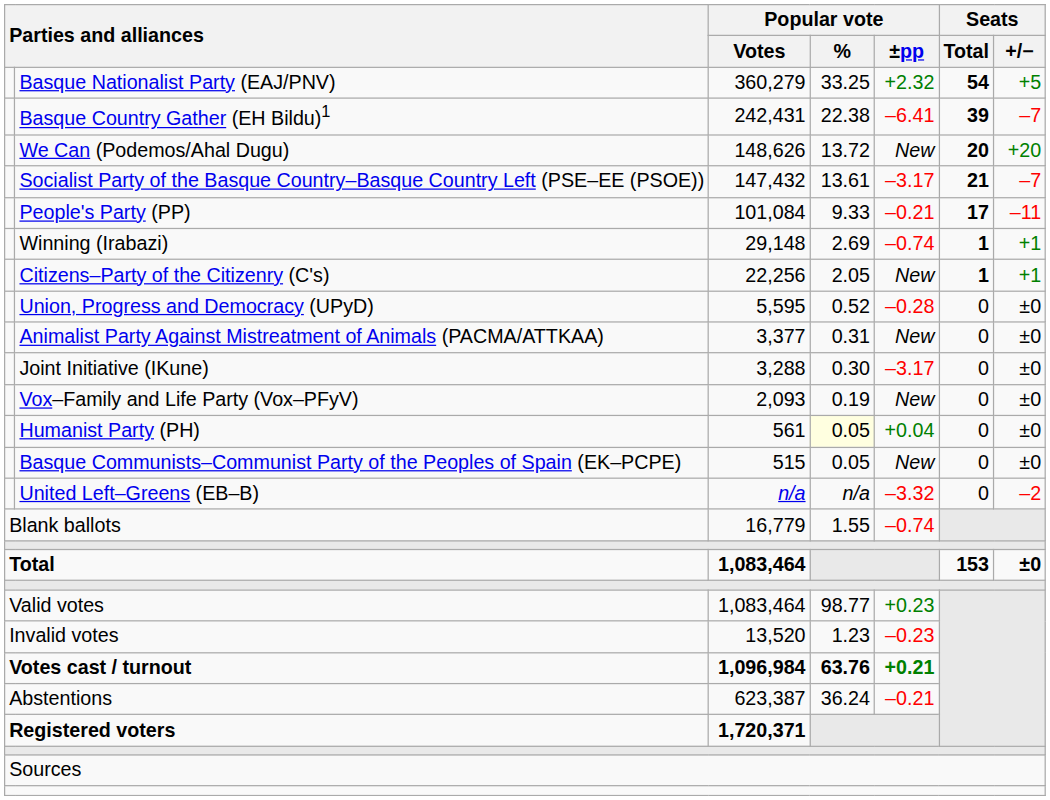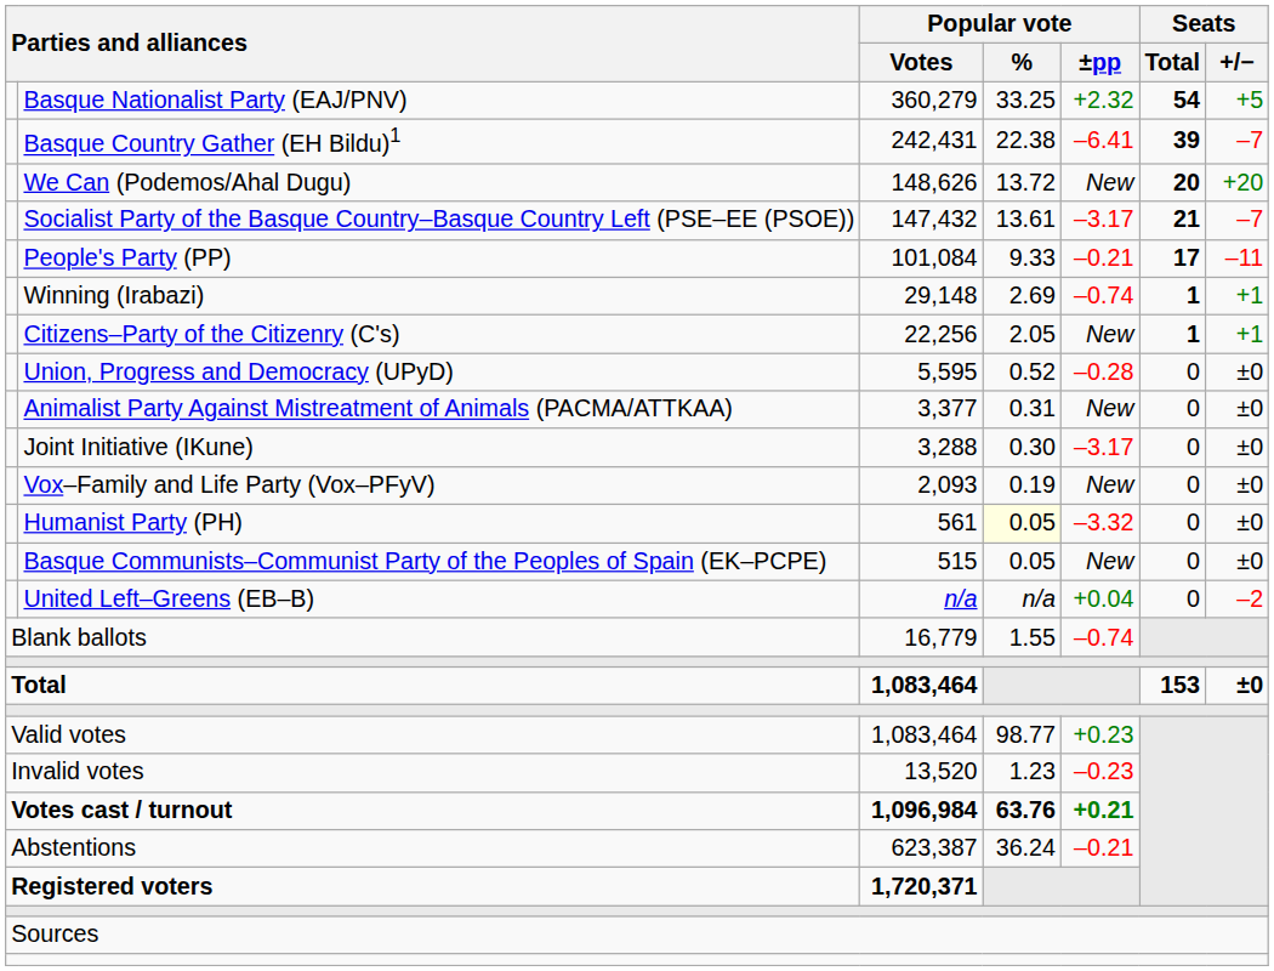Humanist Party (PH) | Popular vote / ±pp: +0.04 -> –3.32
United Left–Greens (EB–B) | Popular vote / ±pp: –3.32 -> +0.04
